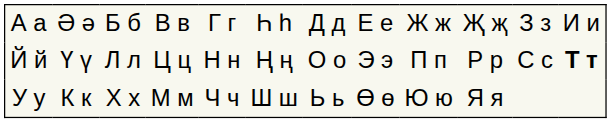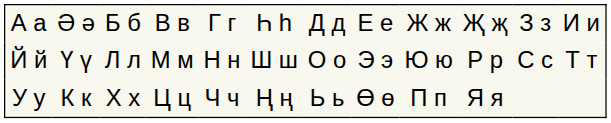Й й | column 4: Ц ц -> М м
Й й | column 6: Ң ң -> Ш ш
Й й | column 9: П п -> Ю ю
Й й | column 12: bold -> normal
У у | column 4: М м -> Ц ц
У у | column 6: Ш ш -> Ң ң
У у | column 9: Ю ю -> П п
